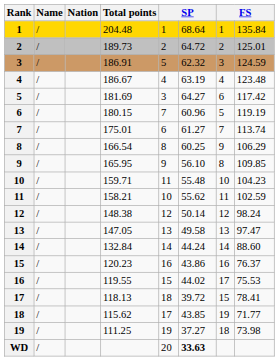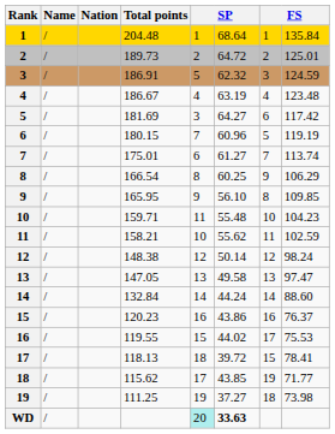WD | column 5: no background -> paleturquoise background
